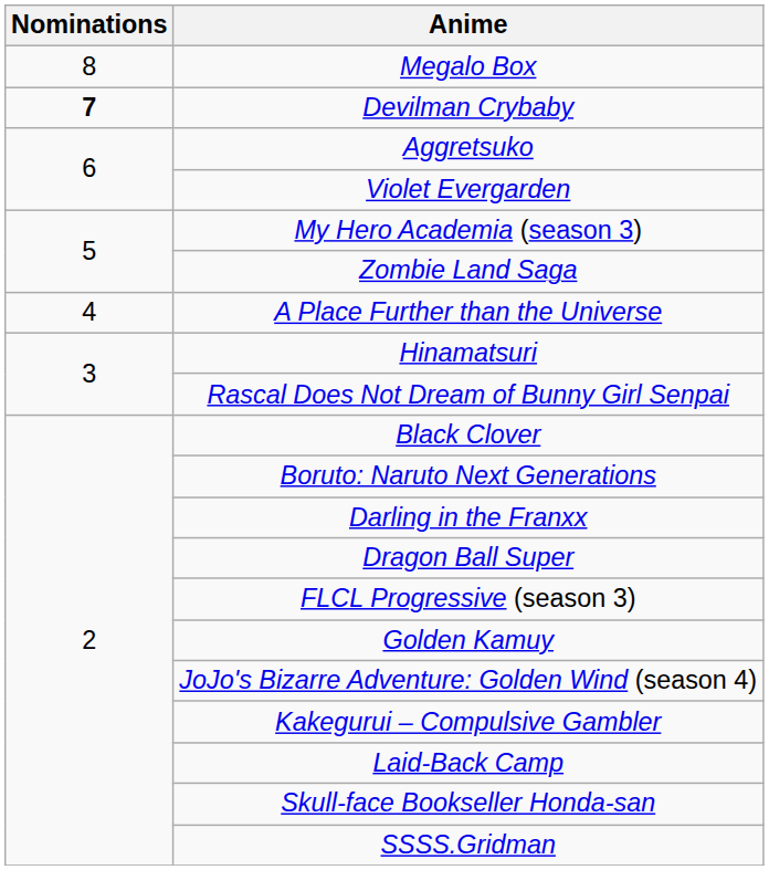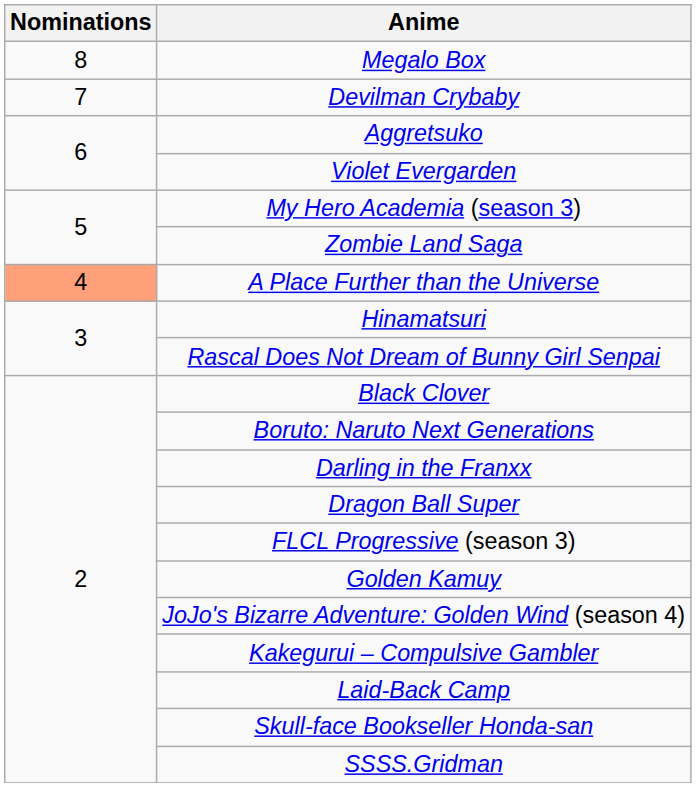Devilman Crybaby | Nominations: bold -> normal
A Place Further than the Universe | Nominations: no background -> lightsalmon background
